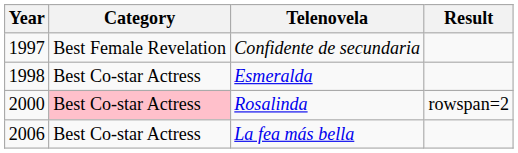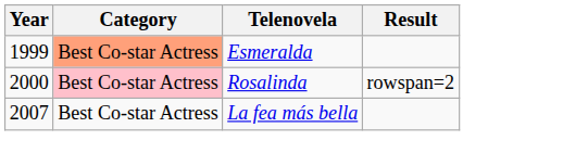- row: 1997 | Best Female Revelation | Confidente de secundaria
Esmeralda | Year: 1998 -> 1999
Esmeralda | Category: no background -> lightsalmon background
La fea más bella | Year: 2006 -> 2007
